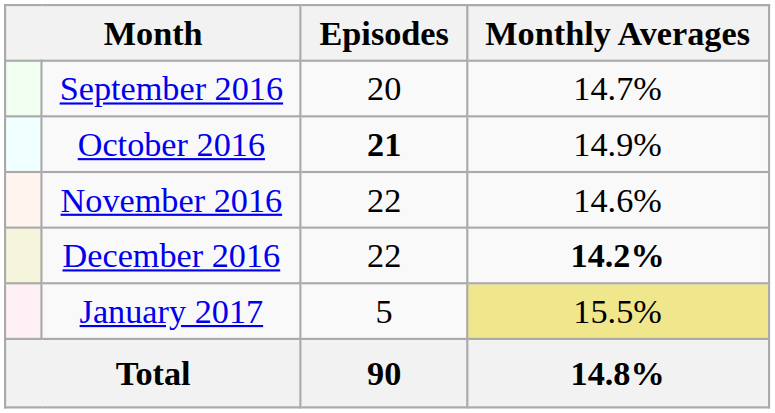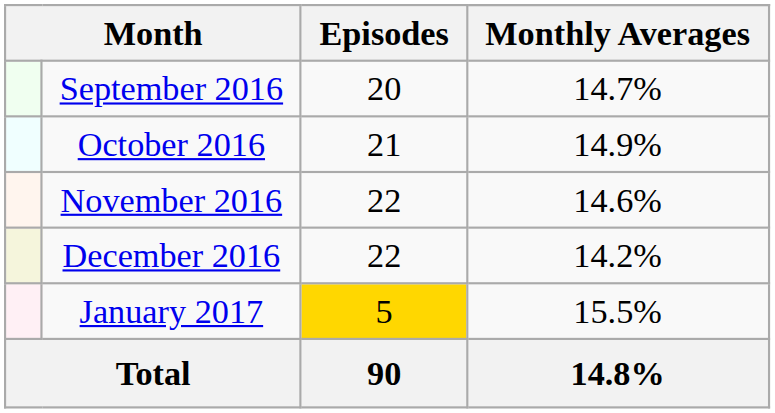October 2016 | Episodes: bold -> normal
December 2016 | Monthly Averages: bold -> normal
January 2017 | Episodes: no background -> gold background
January 2017 | Monthly Averages: khaki background -> no background
